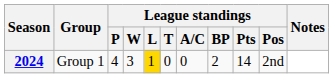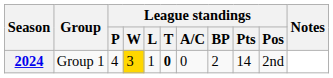2024 | League standings / W: no background -> gold background
2024 | League standings / L: gold background -> no background
2024 | League standings / T: normal -> bold
